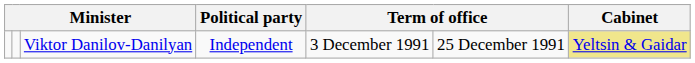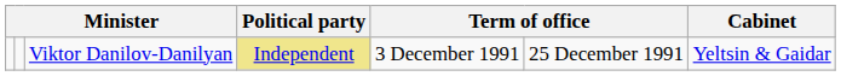Viktor Danilov-Danilyan | Political party: no background -> khaki background
Viktor Danilov-Danilyan | Cabinet: khaki background -> no background
